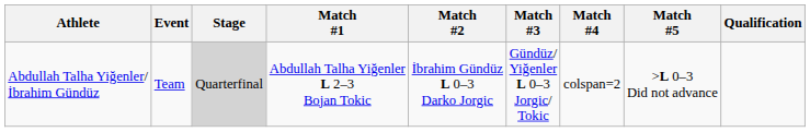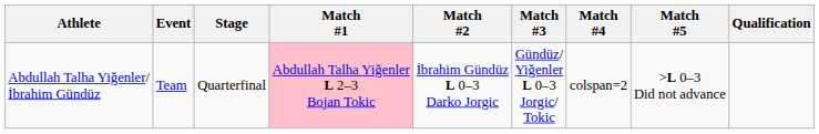Abdullah Talha Yiğenler/ İbrahim Gündüz | Stage: lightgrey background -> no background
Abdullah Talha Yiğenler/ İbrahim Gündüz | Match #1: no background -> pink background
